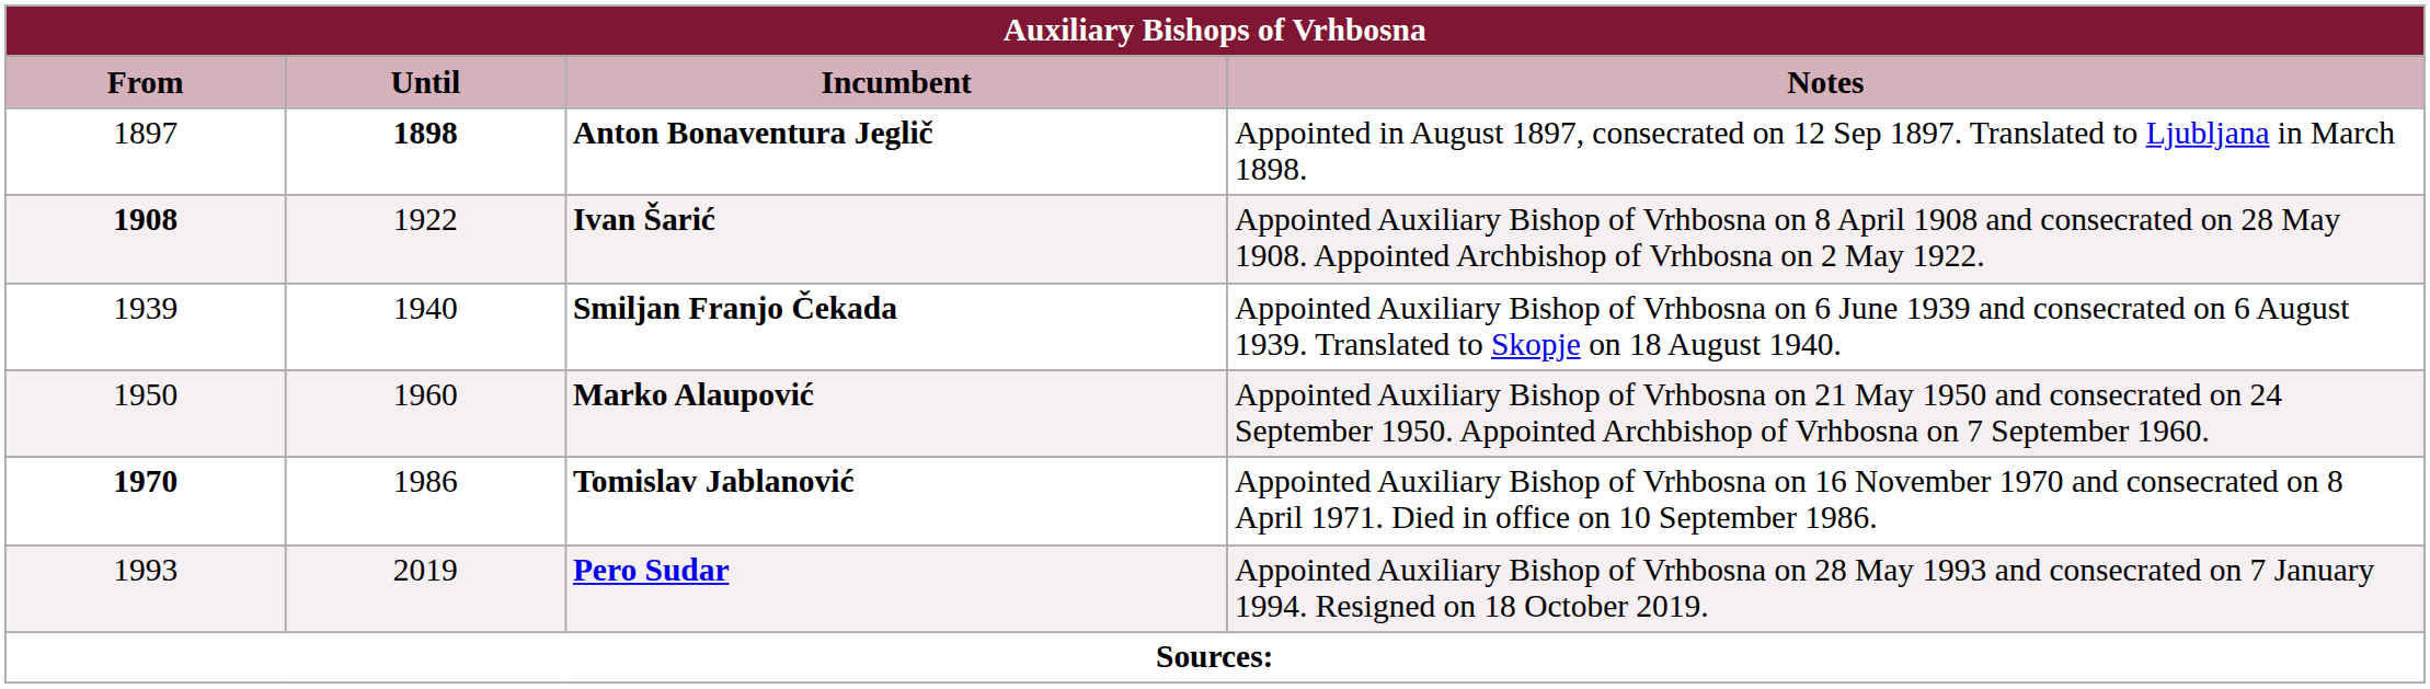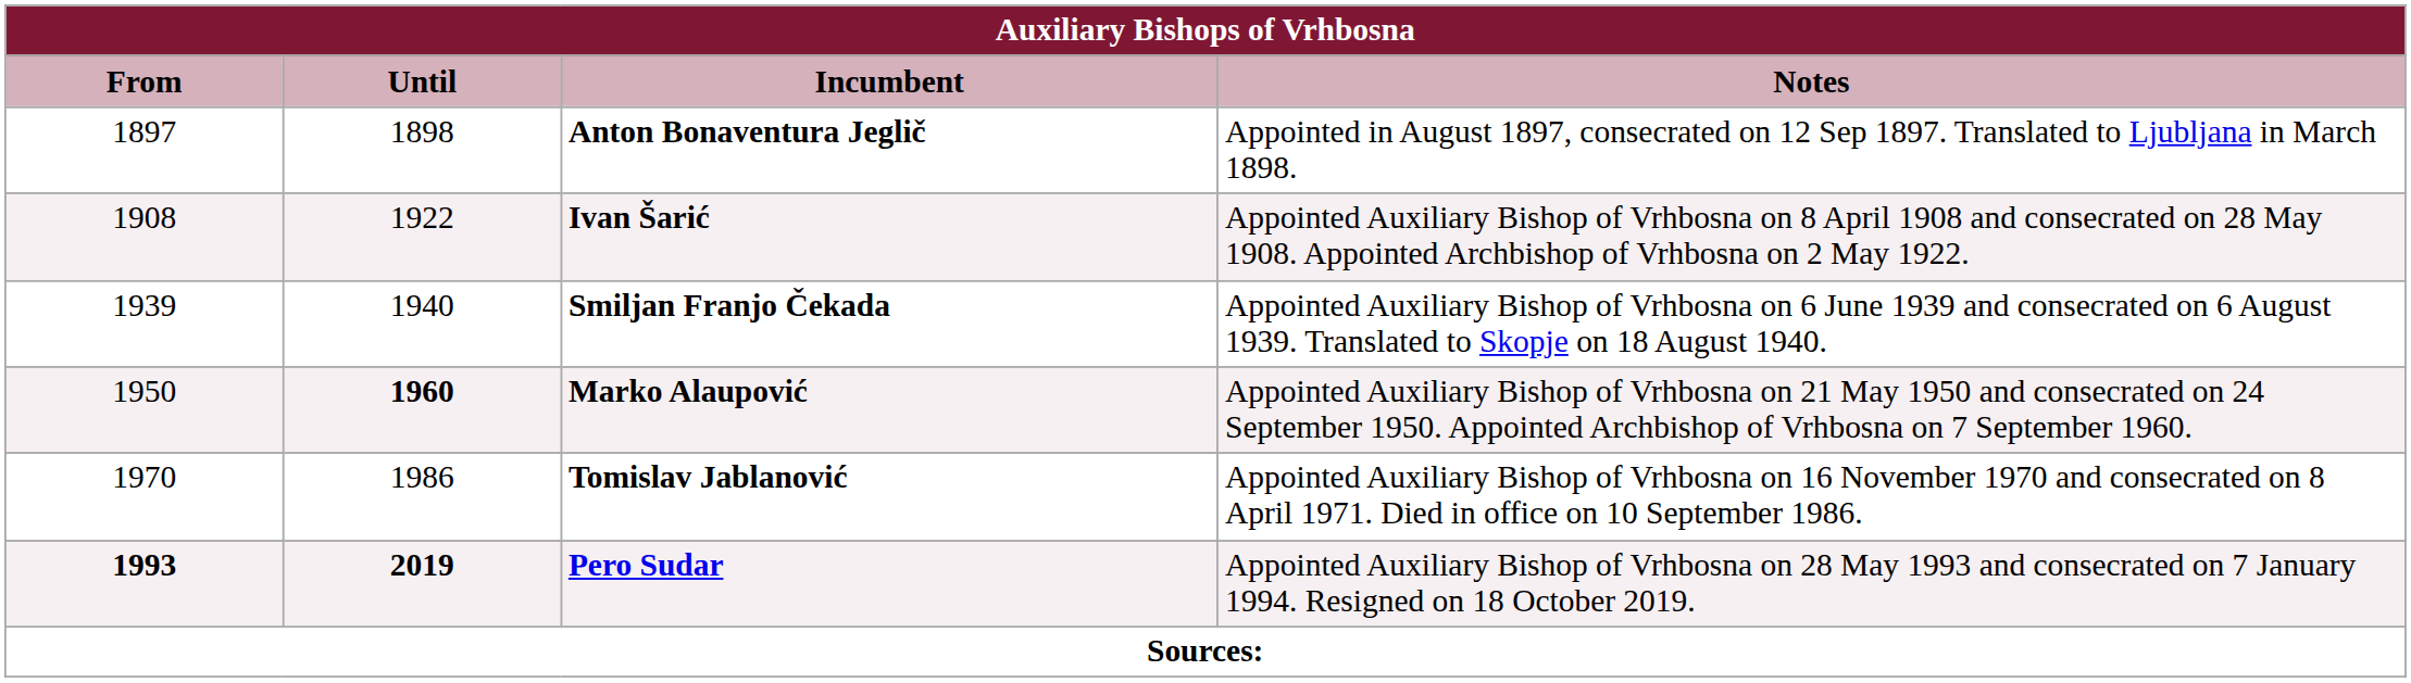Anton Bonaventura Jeglič | Auxiliary Bishops of Vrhbosna / Until: bold -> normal
Ivan Šarić | Auxiliary Bishops of Vrhbosna / From: bold -> normal
Marko Alaupović | Auxiliary Bishops of Vrhbosna / Until: normal -> bold
Tomislav Jablanović | Auxiliary Bishops of Vrhbosna / From: bold -> normal
Pero Sudar | Auxiliary Bishops of Vrhbosna / From: normal -> bold
Pero Sudar | Auxiliary Bishops of Vrhbosna / Until: normal -> bold
